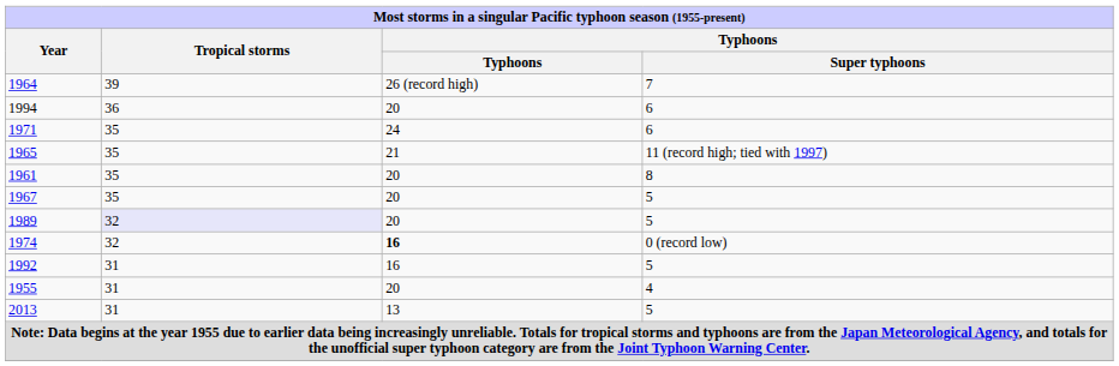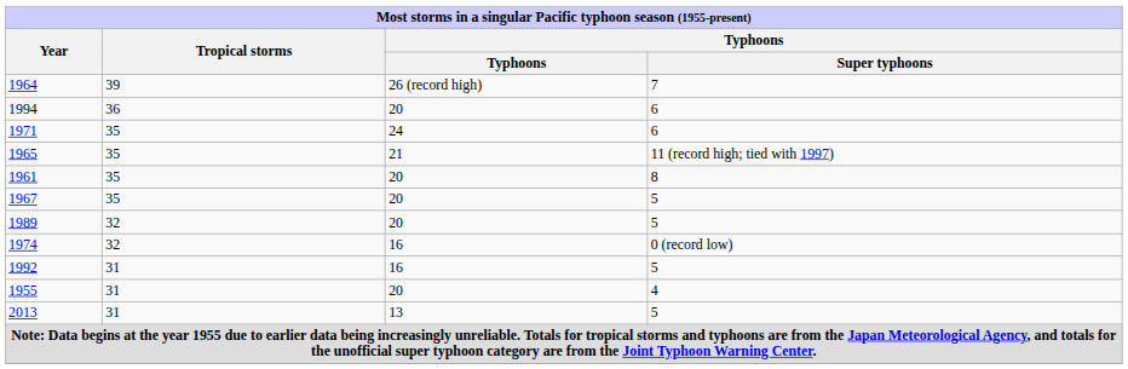1989 | Tropical storms: lavender background -> no background
1974 | Typhoons: bold -> normal
